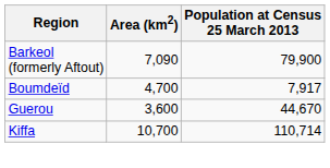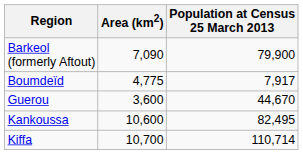Boumdeïd | Area (km2): 4,700 -> 4,775
+ row: Kankoussa | 10,600 | 82,495
